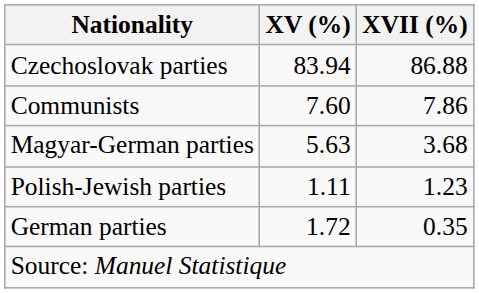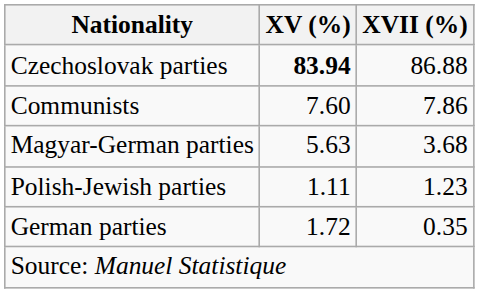Czechoslovak parties | XV (%): normal -> bold
